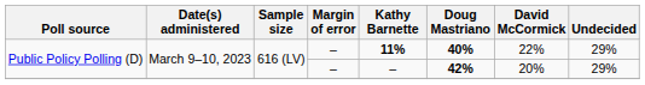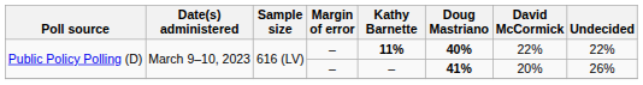row 2 | Undecided: 29% -> 22%
row 3 | Doug Mastriano: 42% -> 41%
row 3 | Undecided: 29% -> 26%
